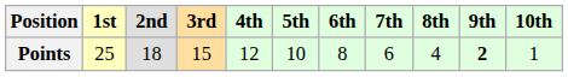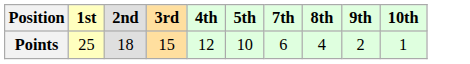- column: 6th | 8
Points | 9th: bold -> normal
